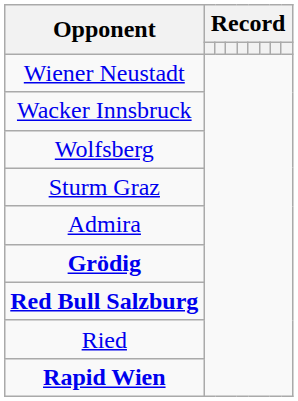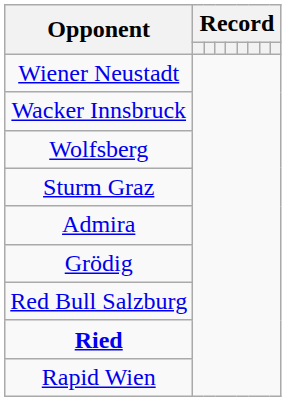Grödig | Opponent: bold -> normal
Red Bull Salzburg | Opponent: bold -> normal
Ried | Opponent: normal -> bold
Rapid Wien | Opponent: bold -> normal
